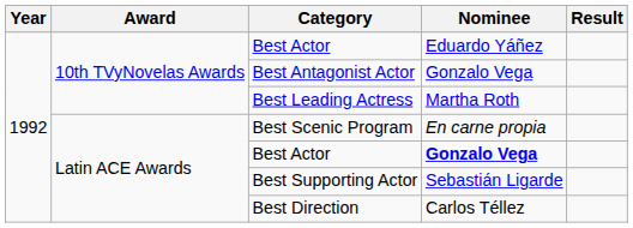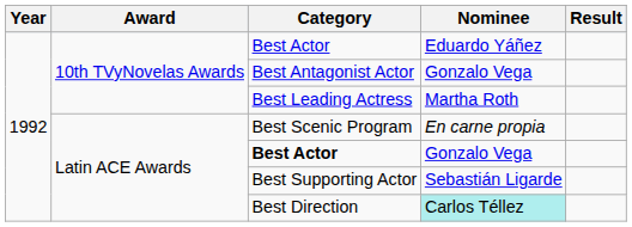Best Actor / Gonzalo Vega | Category: normal -> bold
Best Actor / Gonzalo Vega | Nominee: bold -> normal
Best Direction | Nominee: no background -> paleturquoise background
